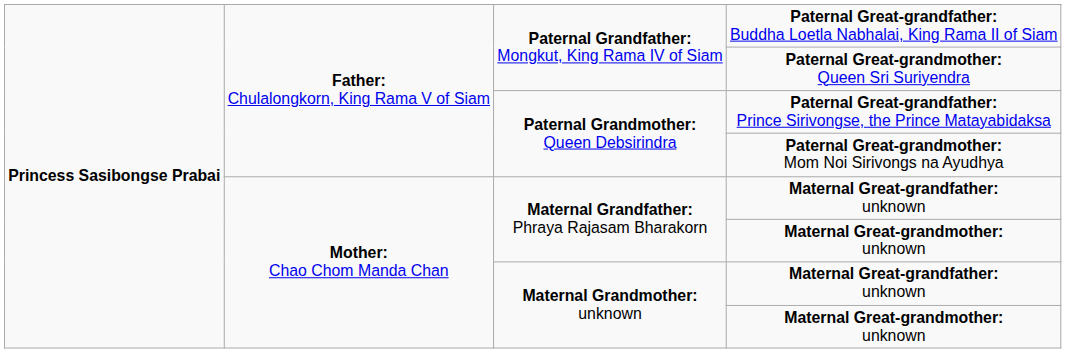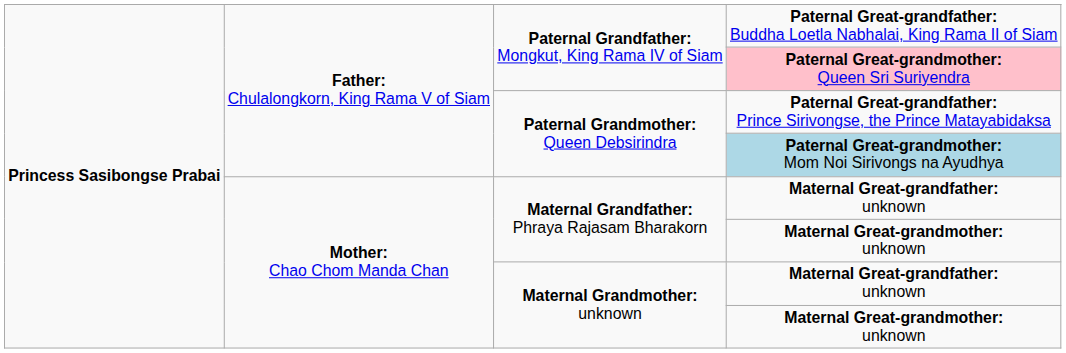Paternal Great-grandmother: Queen Sri Suriyendra | column 4: no background -> pink background
Paternal Great-grandmother: Mom Noi Sirivongs na Ayudhya | column 4: no background -> lightblue background
